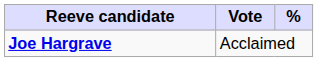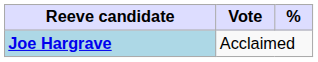Joe Hargrave | Reeve candidate: no background -> lightblue background
